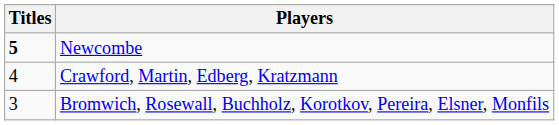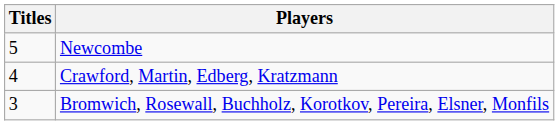Newcombe | Titles: bold -> normal
